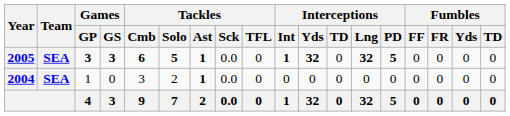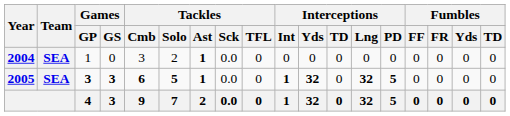rows swapped: 2004 <-> 2005
